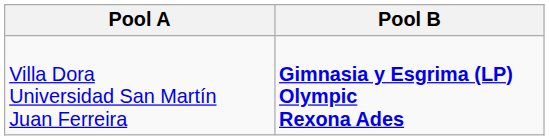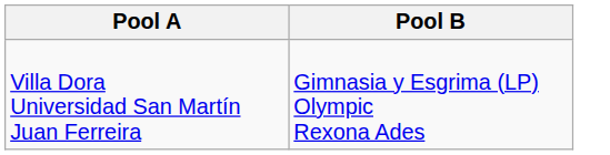Villa Dora Universidad San Martín Juan Ferreira | Pool B: bold -> normal
